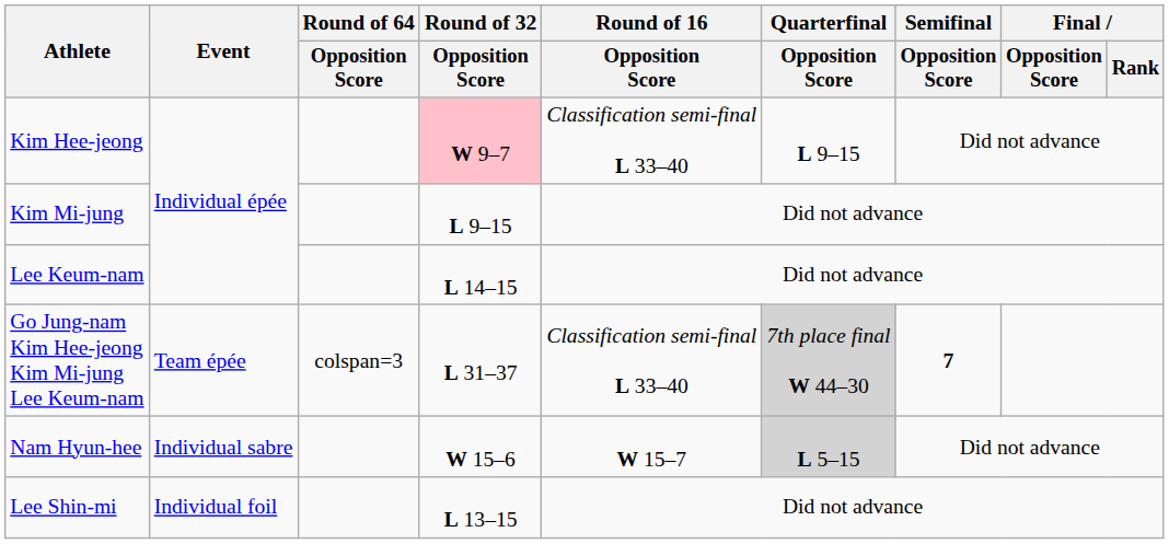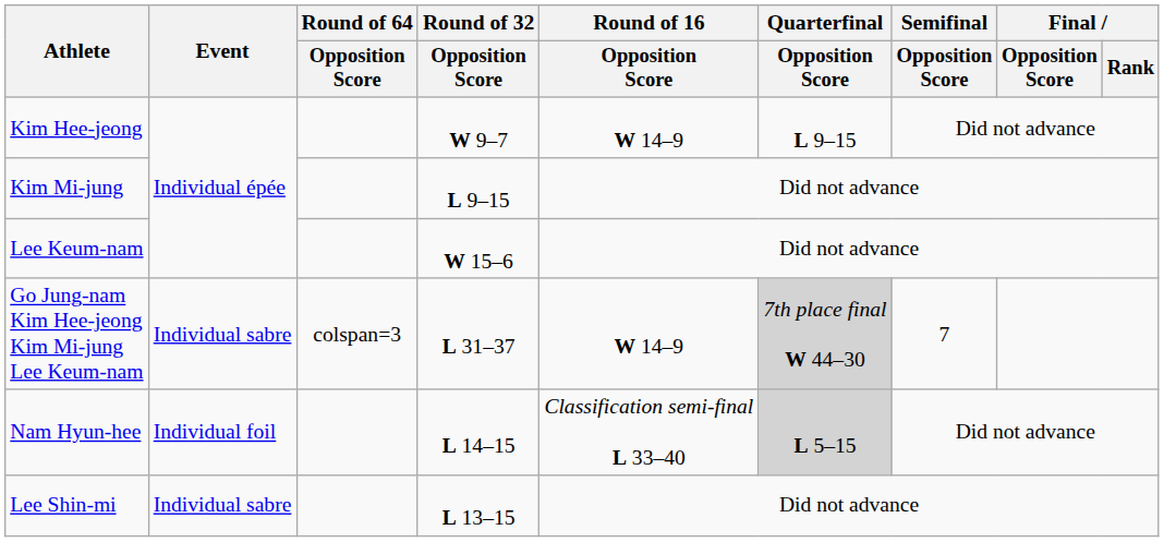Kim Hee-jeong | Round of 32 / Opposition Score: pink background -> no background
Kim Hee-jeong | Round of 16 / Opposition Score: Classification semi-final L 33–40 -> W 14–9
Lee Keum-nam | Round of 32 / Opposition Score: L 14–15 -> W 15–6
Go Jung-nam Kim Hee-jeong Kim Mi-jung Lee Keum-nam | Event: Team épée -> Individual sabre
Go Jung-nam Kim Hee-jeong Kim Mi-jung Lee Keum-nam | Round of 16 / Opposition Score: Classification semi-final L 33–40 -> W 14–9
Go Jung-nam Kim Hee-jeong Kim Mi-jung Lee Keum-nam | Semifinal / Opposition Score: bold -> normal
Nam Hyun-hee | Event: Individual sabre -> Individual foil
Nam Hyun-hee | Round of 32 / Opposition Score: W 15–6 -> L 14–15
Nam Hyun-hee | Round of 16 / Opposition Score: W 15–7 -> Classification semi-final L 33–40
Lee Shin-mi | Event: Individual foil -> Individual sabre
